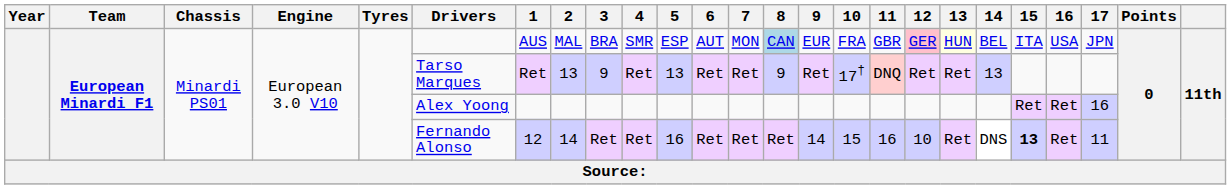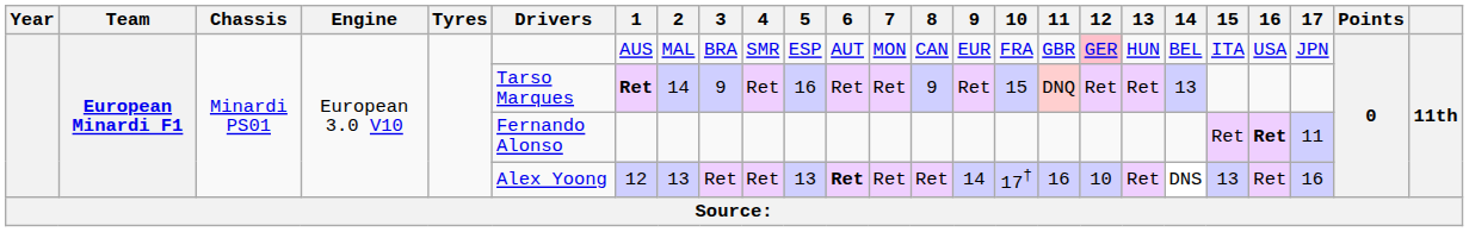row 2 | 8: lightblue background -> no background
row 2 | 13: lightyellow background -> no background
row 3 | 1: normal -> bold
row 3 | 2: 13 -> 14
row 3 | 5: 13 -> 16
row 3 | 10: 17† -> 15
row 4 | Drivers: Alex Yoong -> Fernando Alonso
row 4 | 16: normal -> bold
row 4 | 17: 16 -> 11
row 5 | Drivers: Fernando Alonso -> Alex Yoong
row 5 | 2: 14 -> 13
row 5 | 5: 16 -> 13
row 5 | 6: normal -> bold
row 5 | 10: 15 -> 17†
row 5 | 15: bold -> normal
row 5 | 17: 11 -> 16
